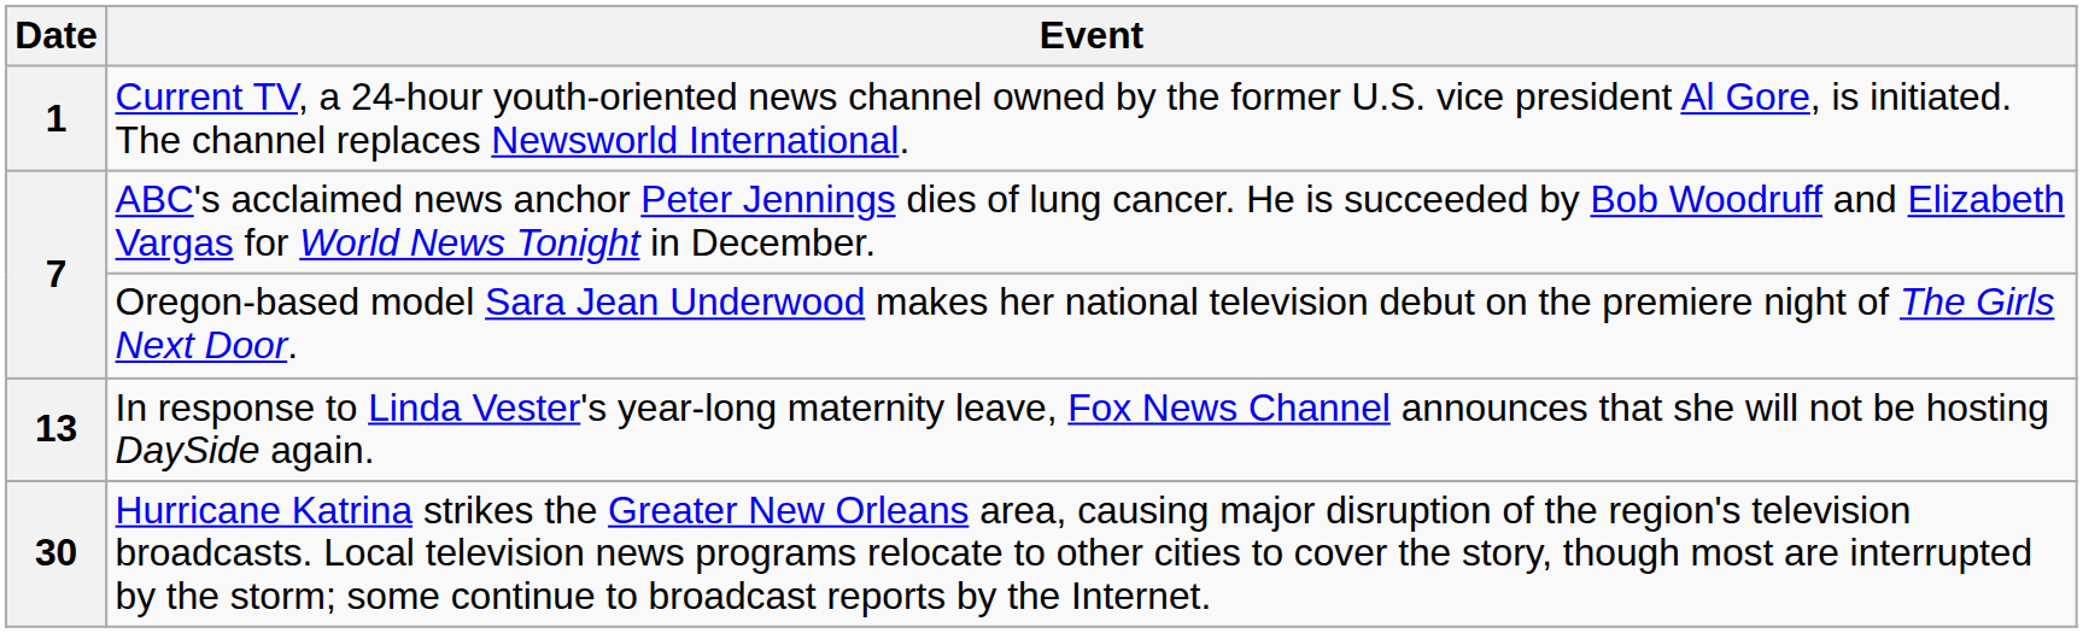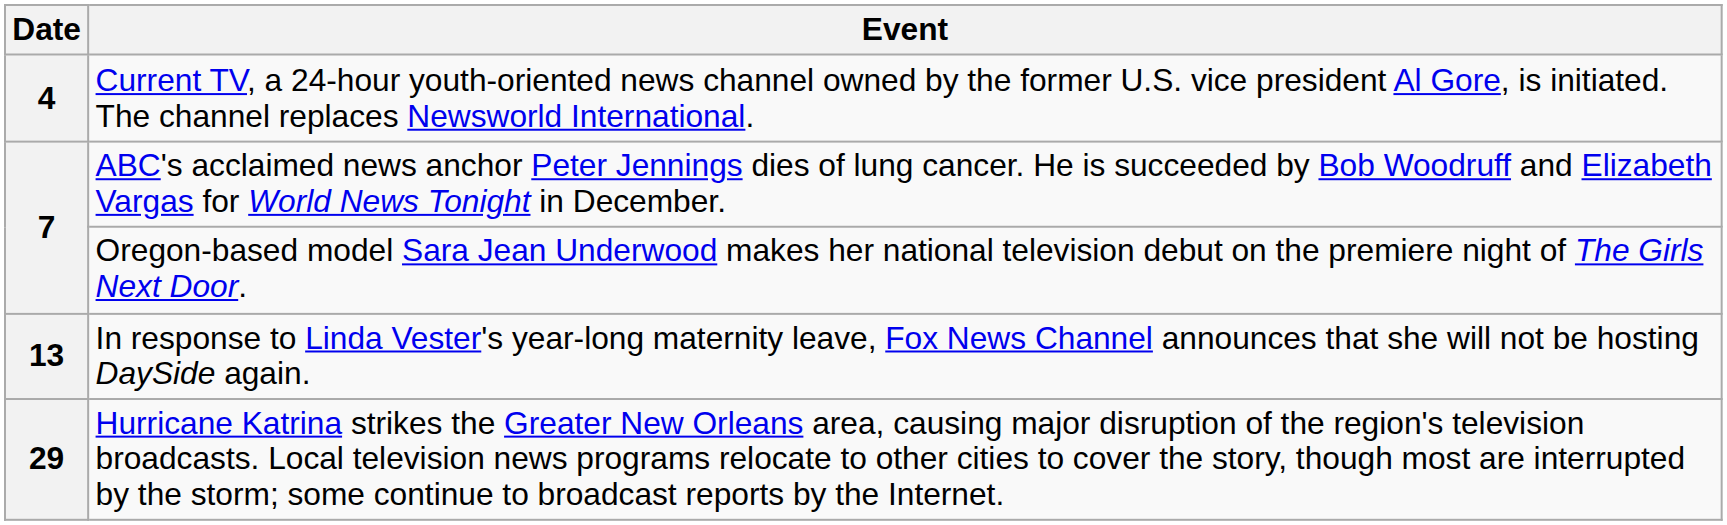row 2 | Date: 1 -> 4
row 6 | Date: 30 -> 29
